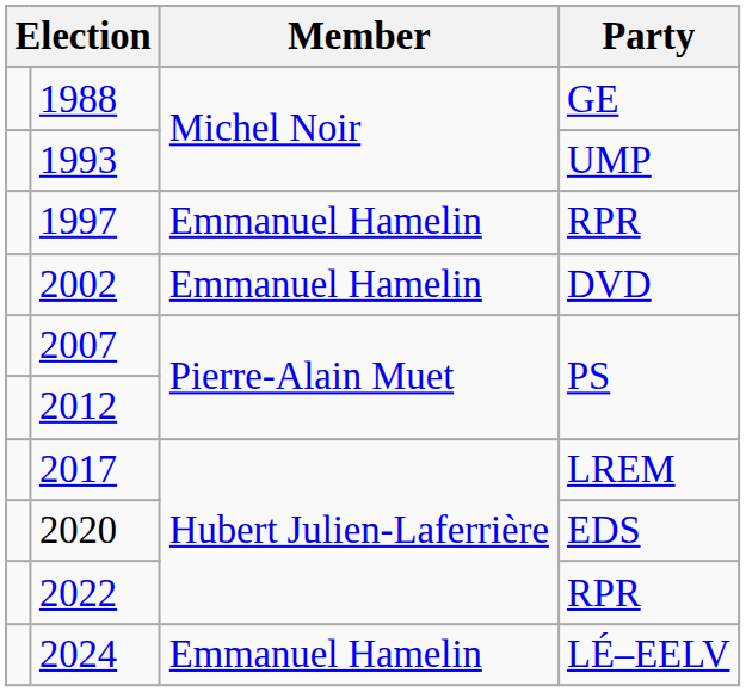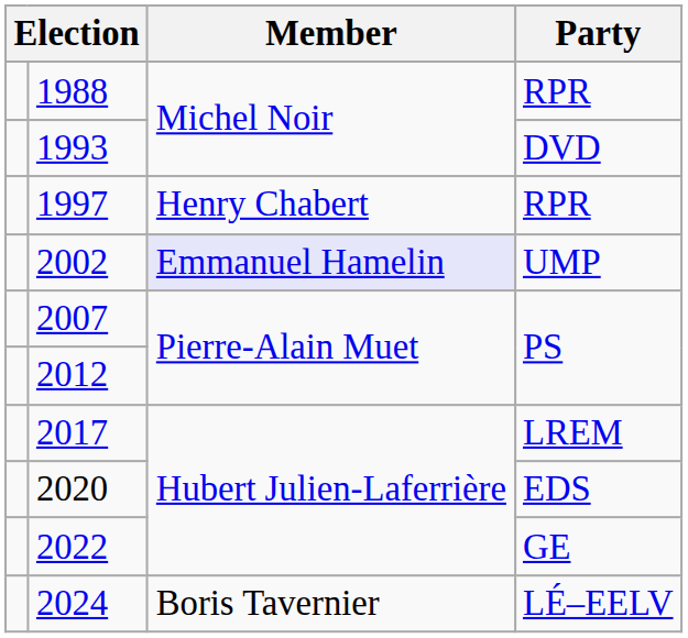1988 | Party: GE -> RPR
1993 | Party: UMP -> DVD
1997 | Member: Emmanuel Hamelin -> Henry Chabert
2002 | Member: no background -> lavender background
2002 | Party: DVD -> UMP
2022 | Party: RPR -> GE
2024 | Member: Emmanuel Hamelin -> Boris Tavernier
